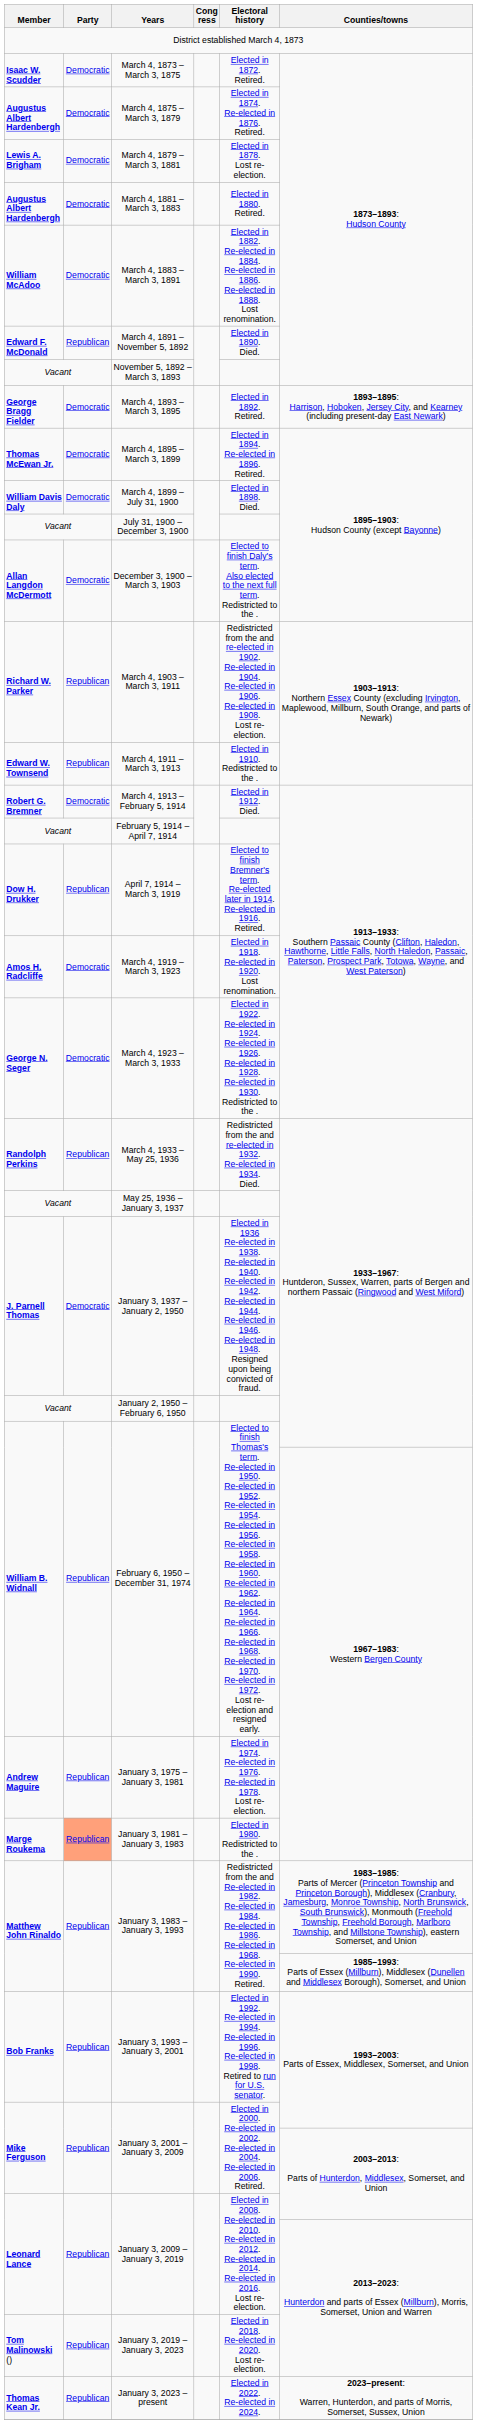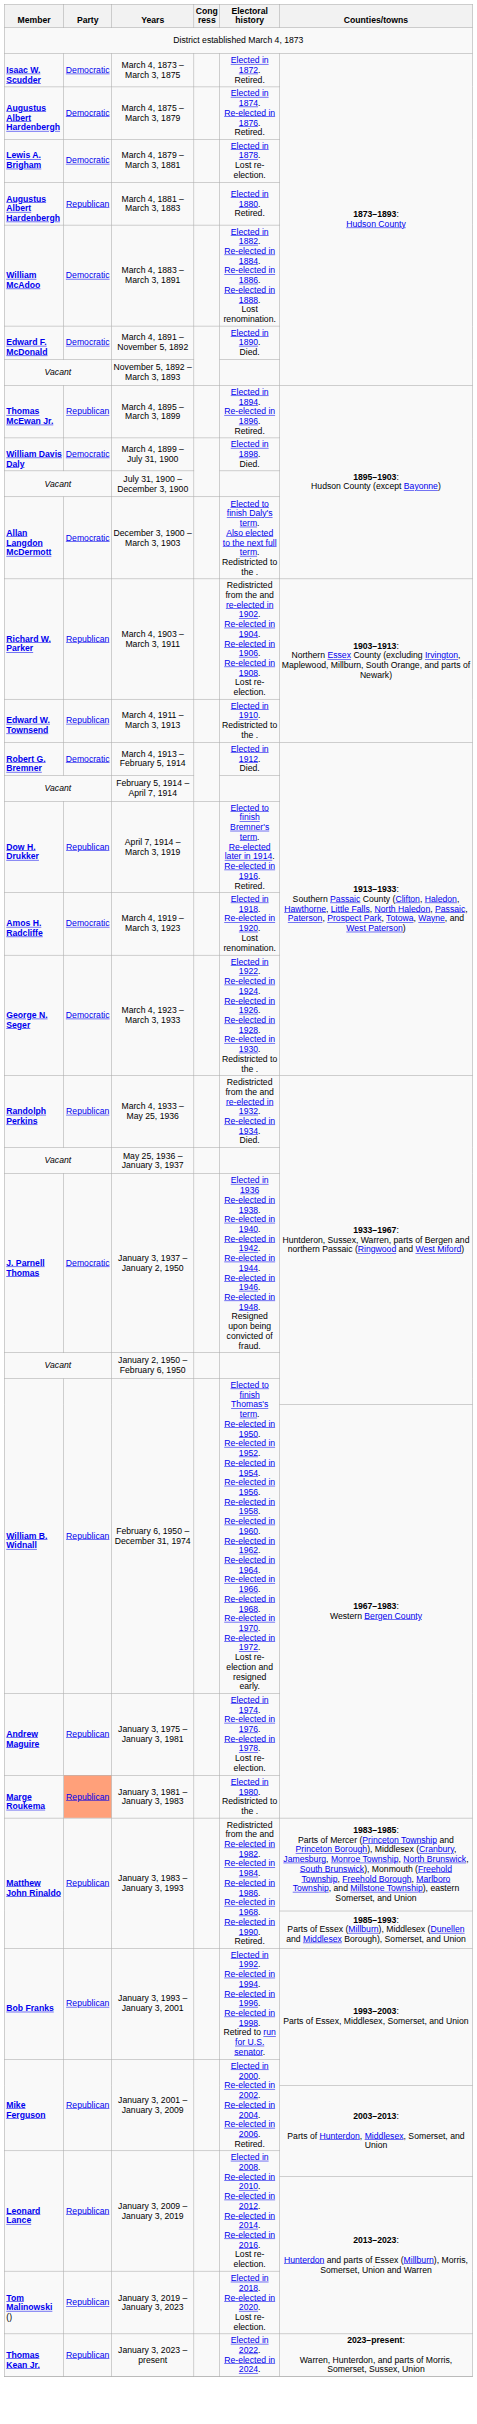March 4, 1881 – March 3, 1883 | Party: Democratic -> Republican
March 4, 1891 – November 5, 1892 | Party: Republican -> Democratic
- row: George Bragg Fielder | Democratic | March 4, 1893 – March 3, 1895 | Elected in 1892. Retired. | 1893–1895: Harrison, Hoboken, Jersey City, and Kearney (including present-day East Newark)
March 4, 1895 – March 3, 1899 | Party: Democratic -> Republican
